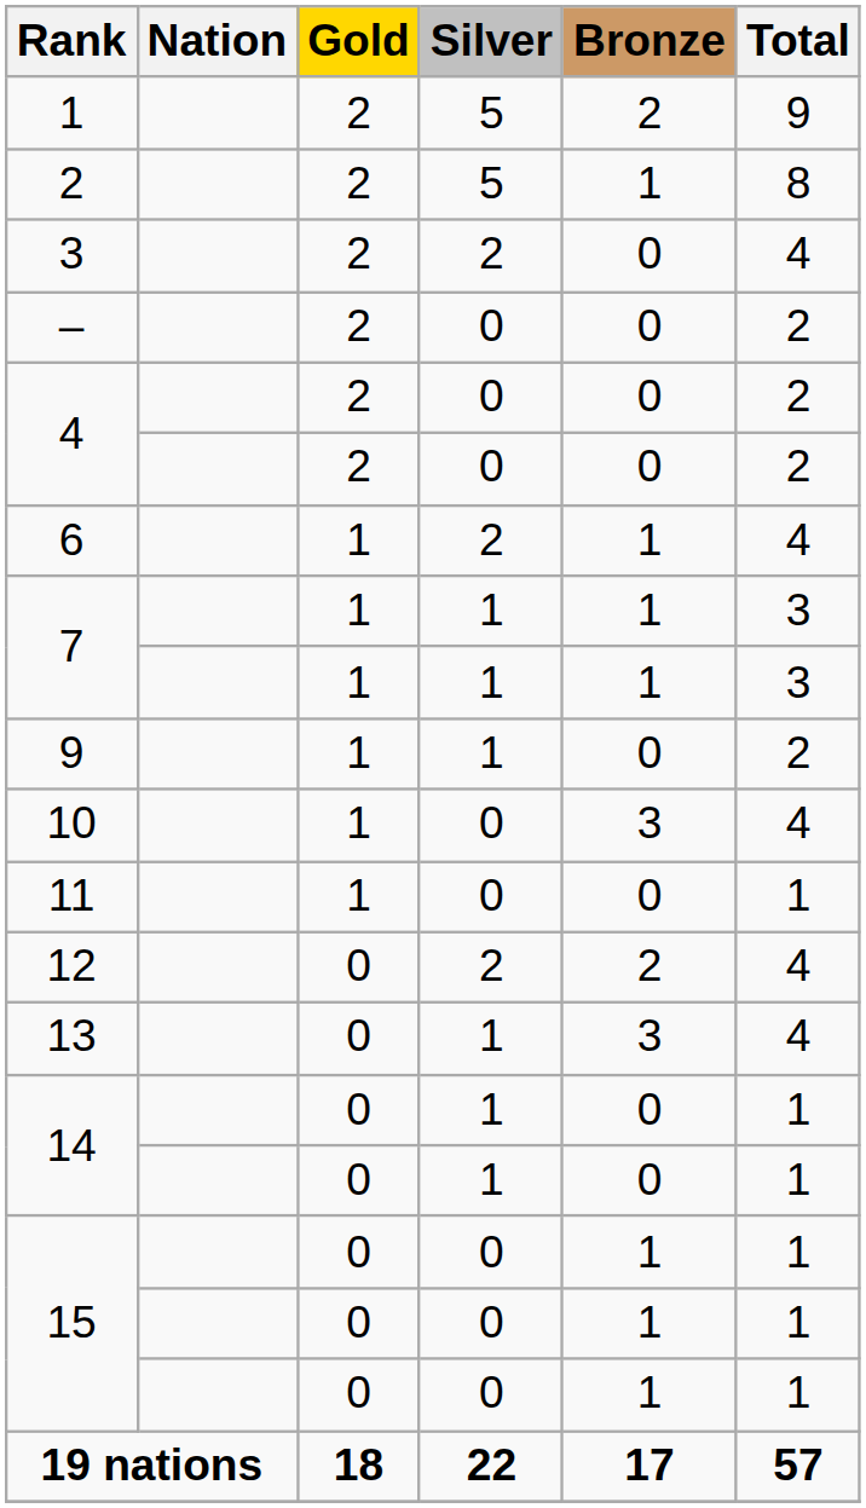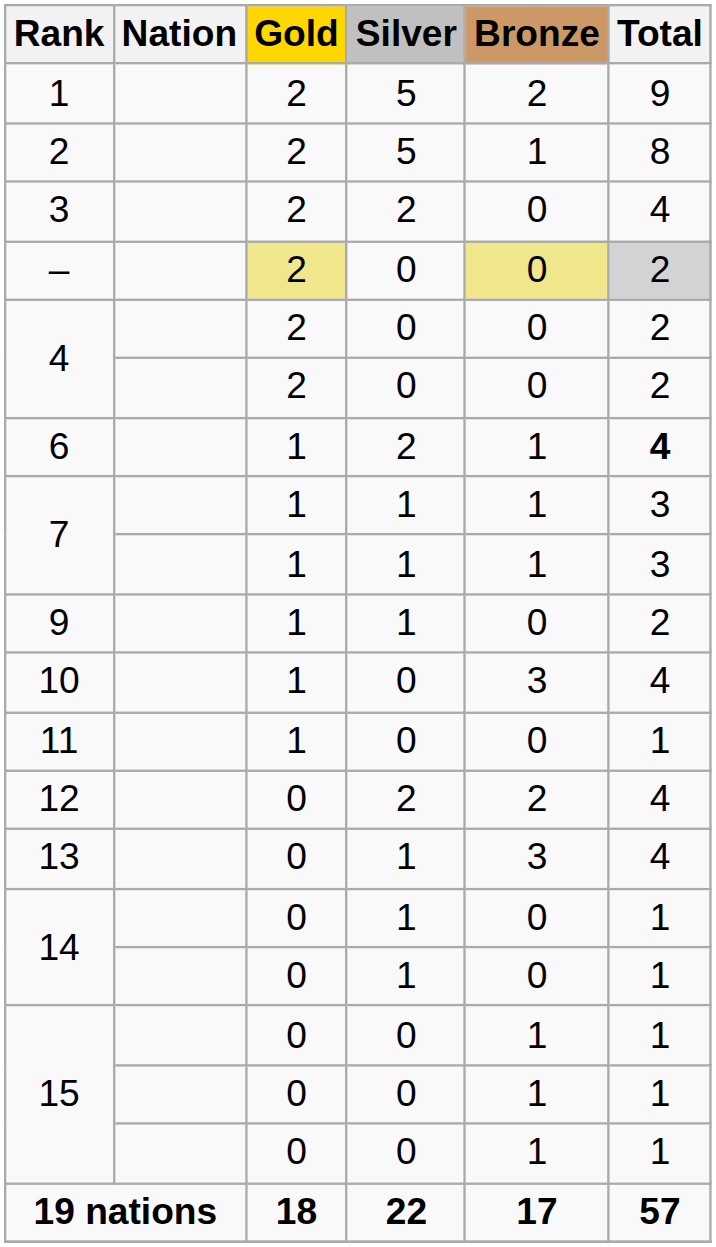– | Gold: no background -> khaki background
– | Bronze: no background -> khaki background
– | Total: no background -> lightgrey background
6 | Total: normal -> bold
